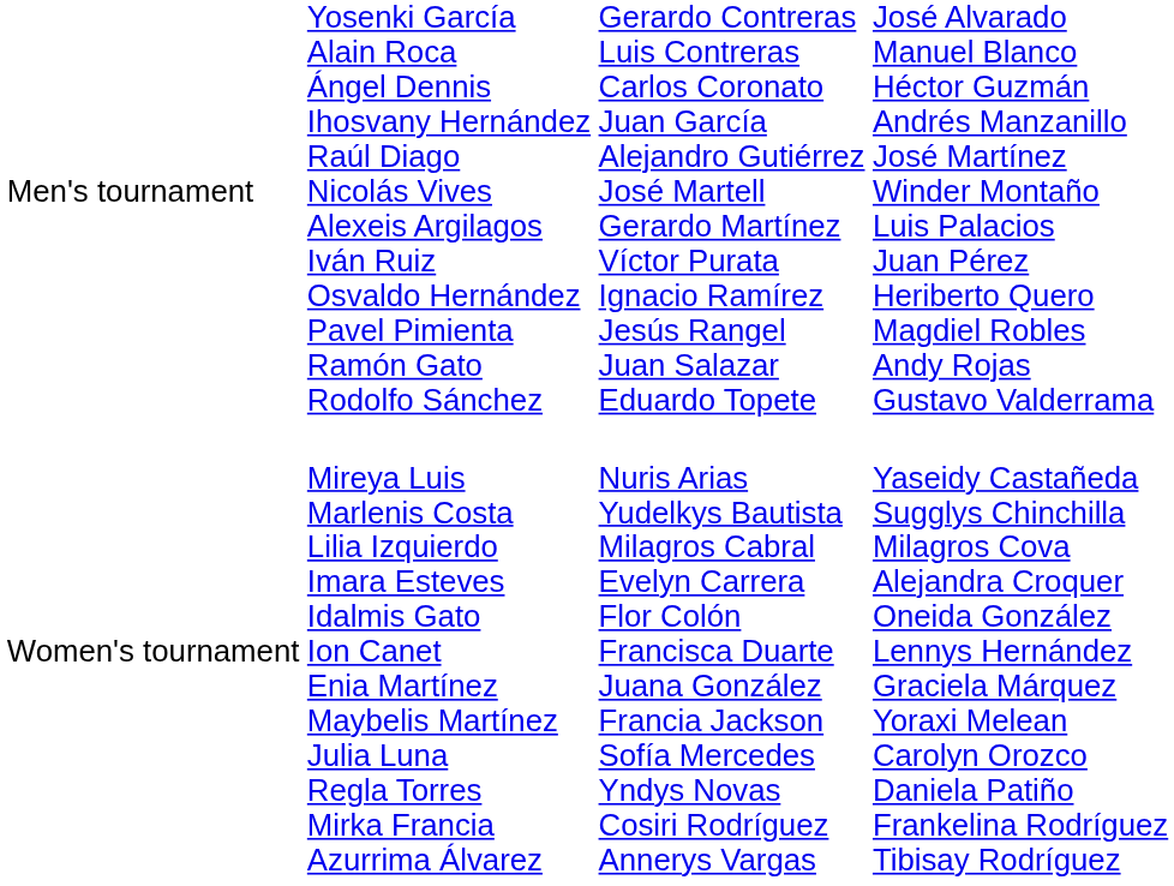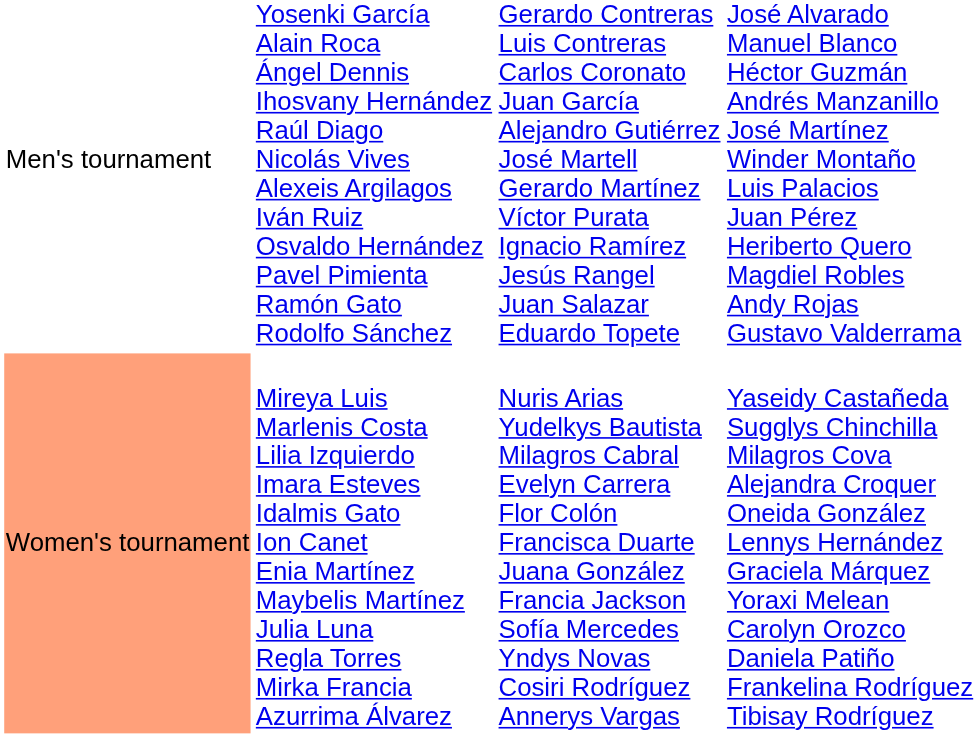Women's tournament | column 1: no background -> lightsalmon background
